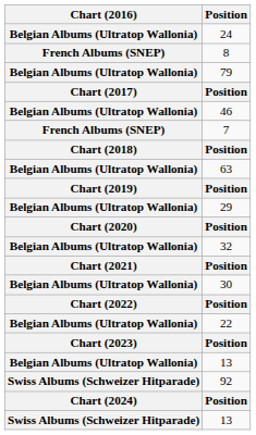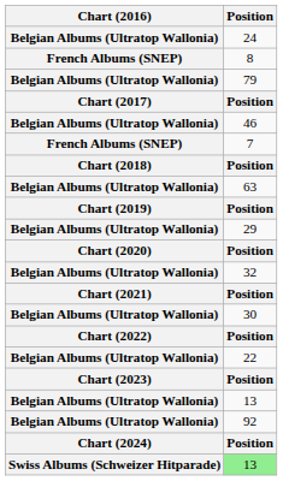row 20 | Chart (2016): Swiss Albums (Schweizer Hitparade) -> Belgian Albums (Ultratop Wallonia)
row 22 | Position: no background -> lightgreen background
